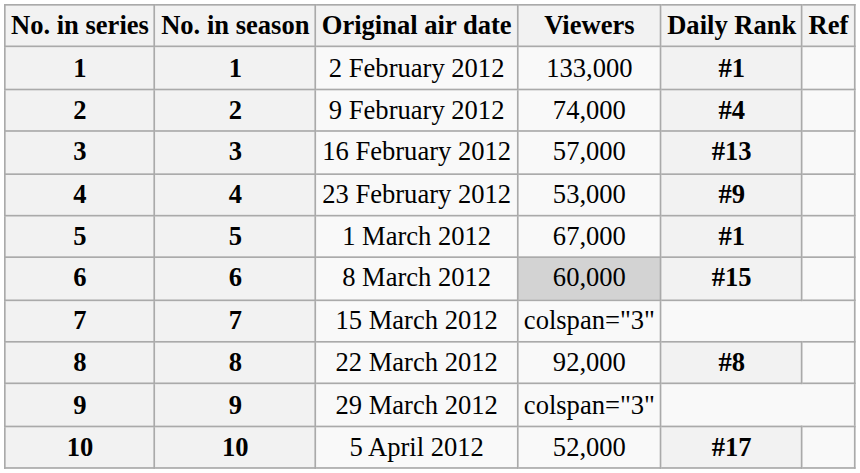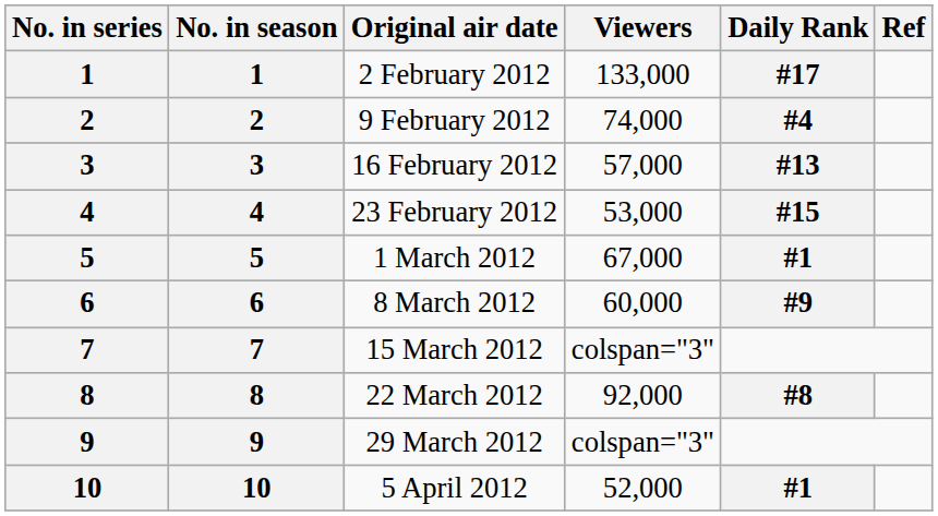2 February 2012 | Daily Rank: #1 -> #17
23 February 2012 | Daily Rank: #9 -> #15
8 March 2012 | Viewers: lightgrey background -> no background
8 March 2012 | Daily Rank: #15 -> #9
5 April 2012 | Daily Rank: #17 -> #1
